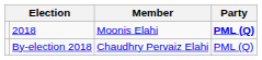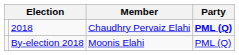2018 | Member: Moonis Elahi -> Chaudhry Pervaiz Elahi
By-election 2018 | Member: Chaudhry Pervaiz Elahi -> Moonis Elahi
